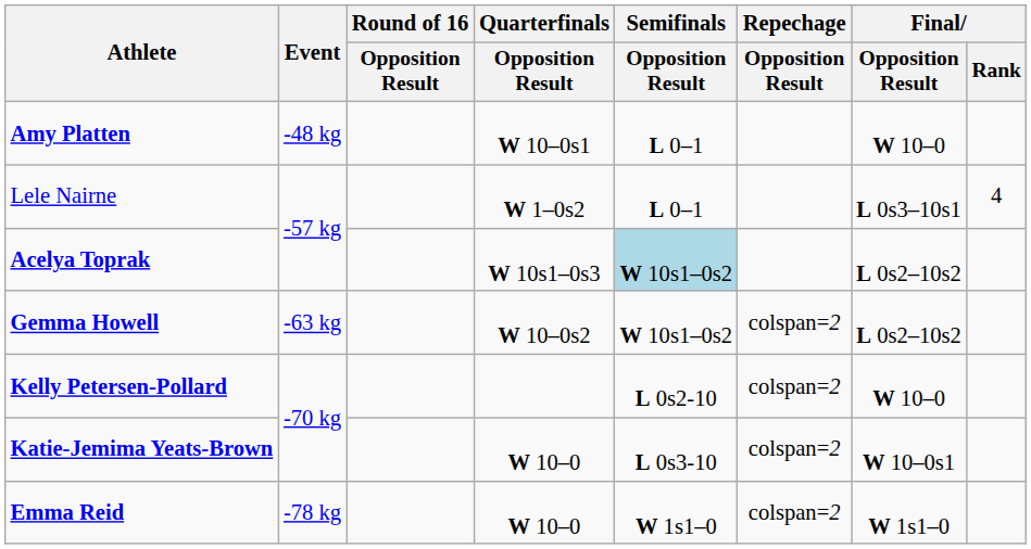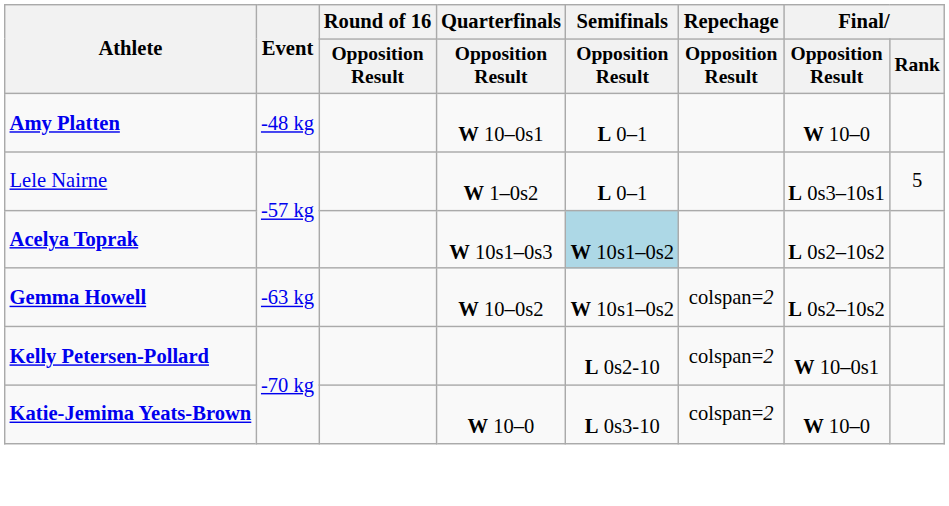Lele Nairne | Final / Rank: 4 -> 5
Kelly Petersen-Pollard | Final / Opposition Result: W 10–0 -> W 10–0s1
Katie-Jemima Yeats-Brown | Final / Opposition Result: W 10–0s1 -> W 10–0
- row: Emma Reid | -78 kg | W 10–0 | W 1s1–0 | colspan=2 | W 1s1–0
